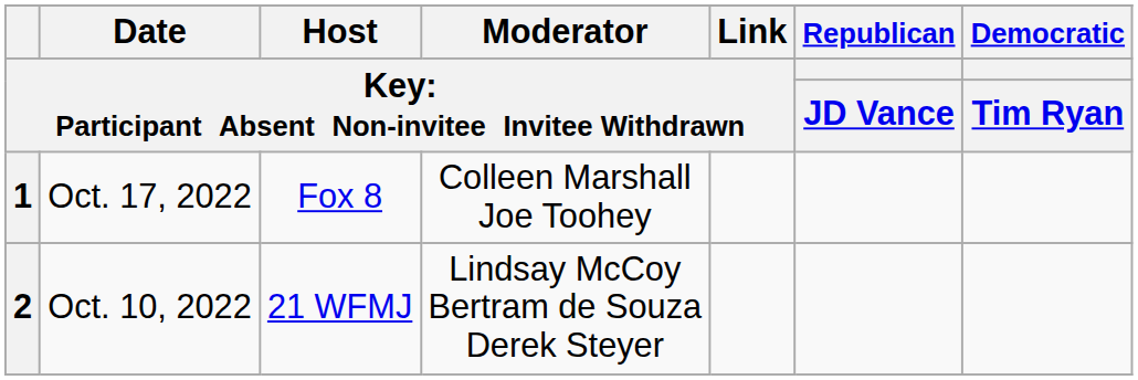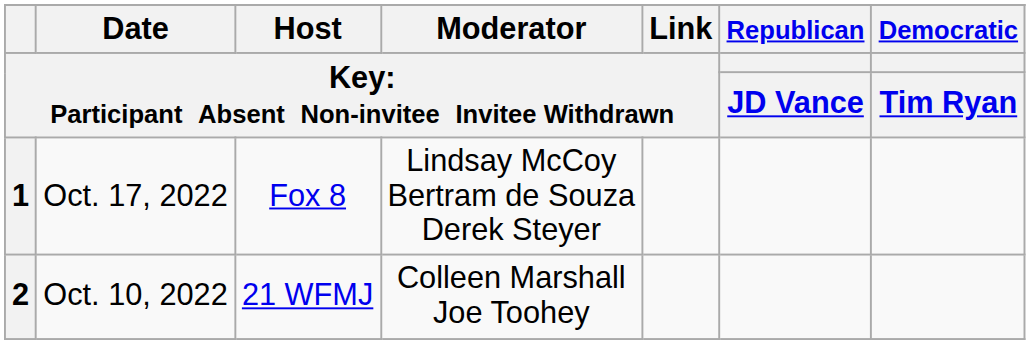1 | column 4: Colleen Marshall Joe Toohey -> Lindsay McCoy Bertram de Souza Derek Steyer
2 | column 4: Lindsay McCoy Bertram de Souza Derek Steyer -> Colleen Marshall Joe Toohey
